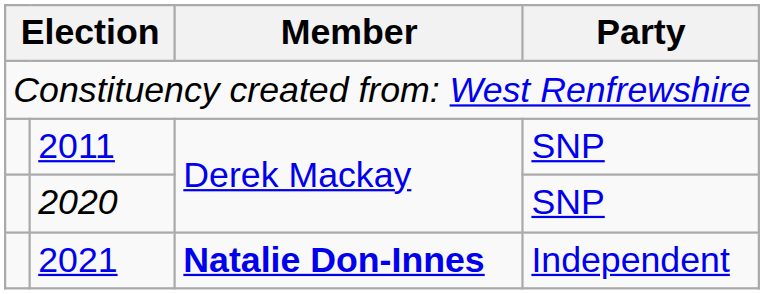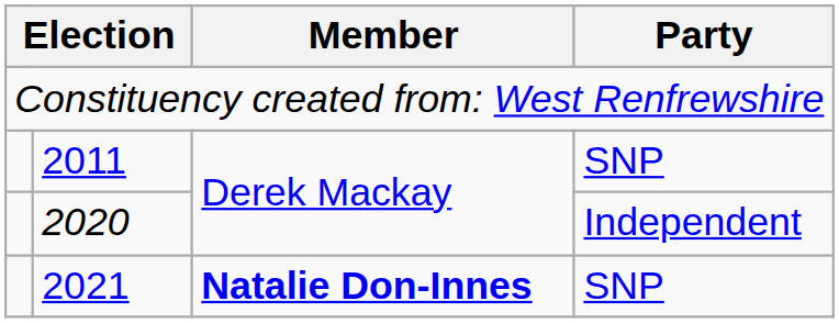2020 | Party: SNP -> Independent
2021 | Party: Independent -> SNP
